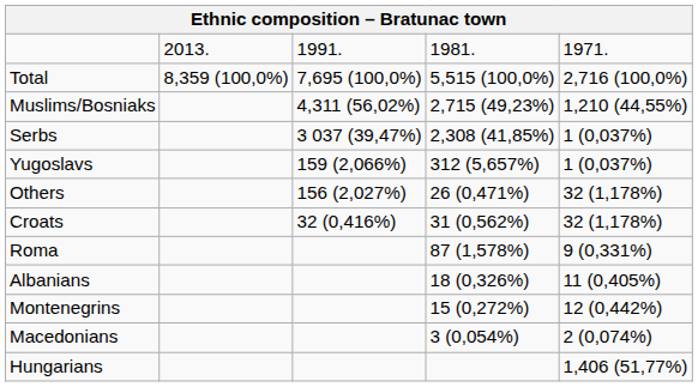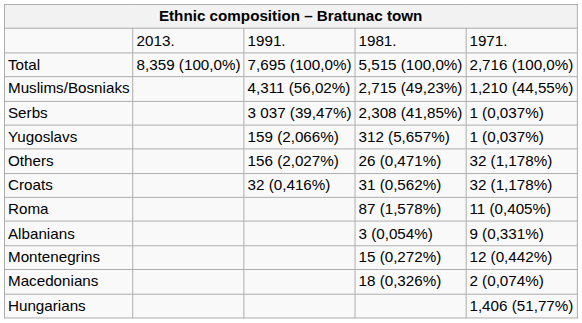Roma | column 5: 9 (0,331%) -> 11 (0,405%)
Albanians | column 4: 18 (0,326%) -> 3 (0,054%)
Albanians | column 5: 11 (0,405%) -> 9 (0,331%)
Macedonians | column 4: 3 (0,054%) -> 18 (0,326%)
